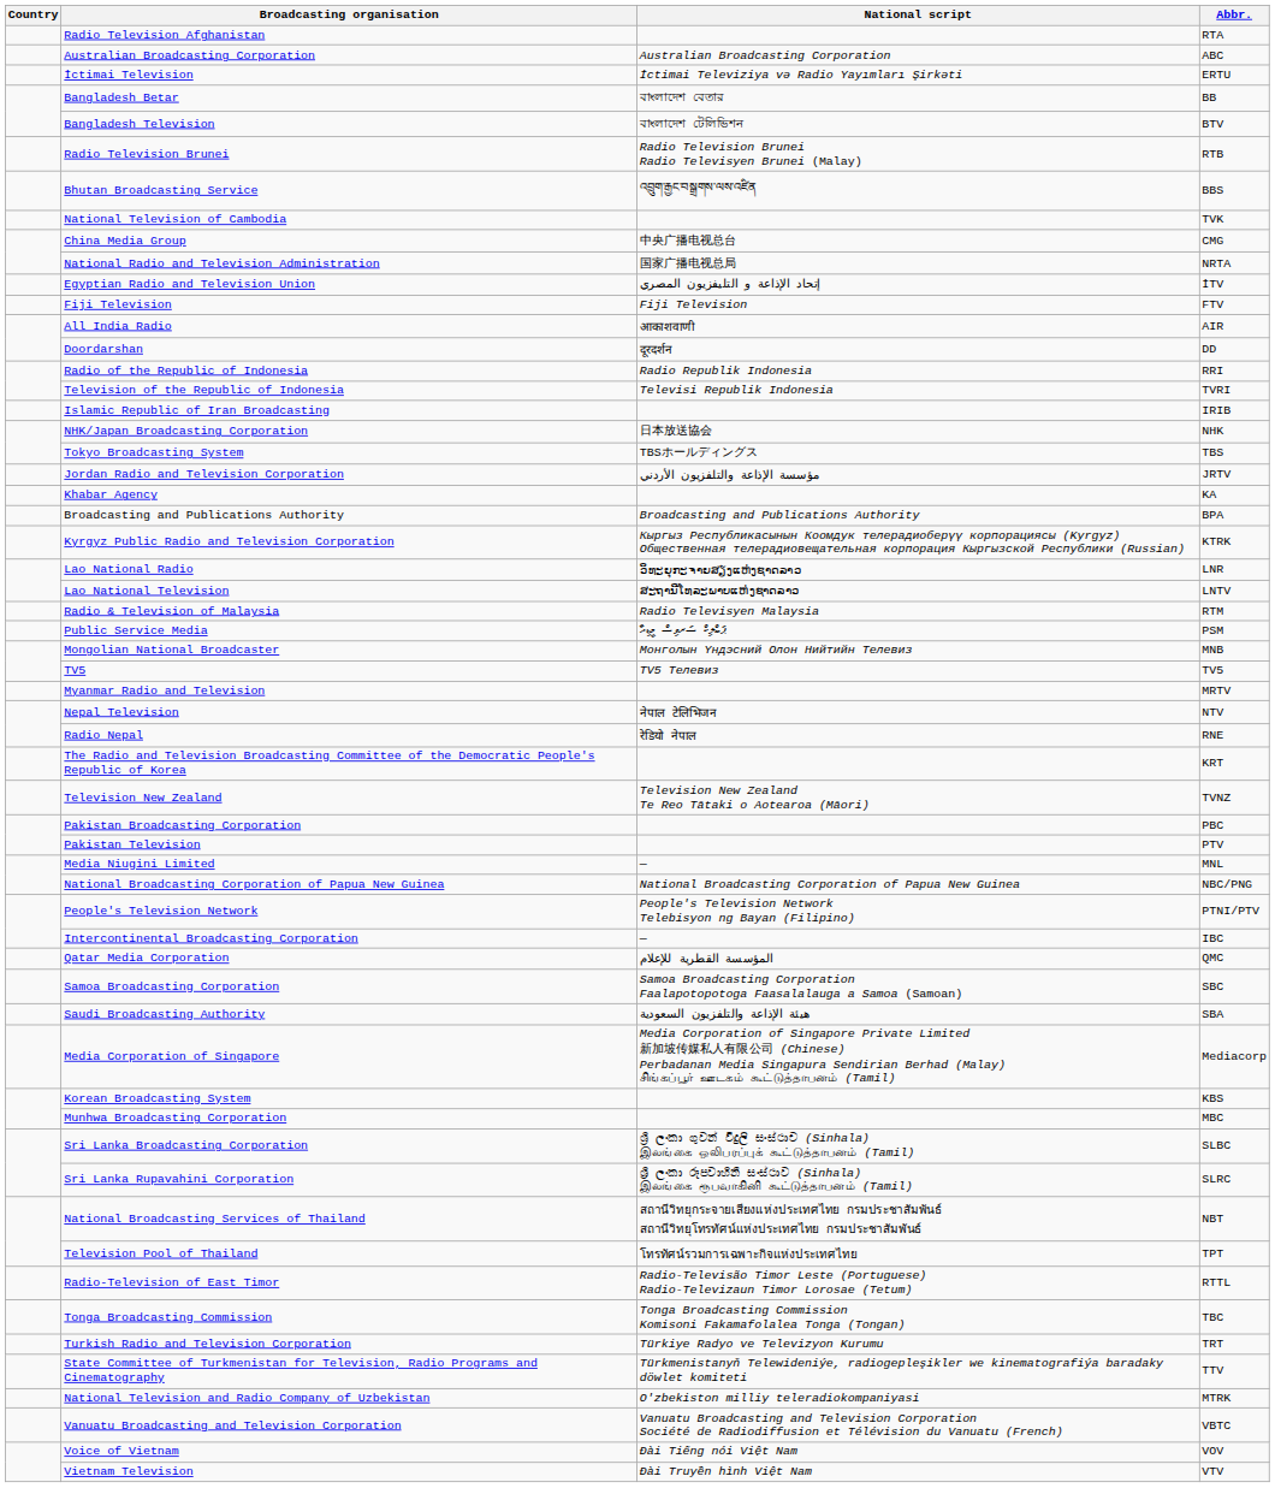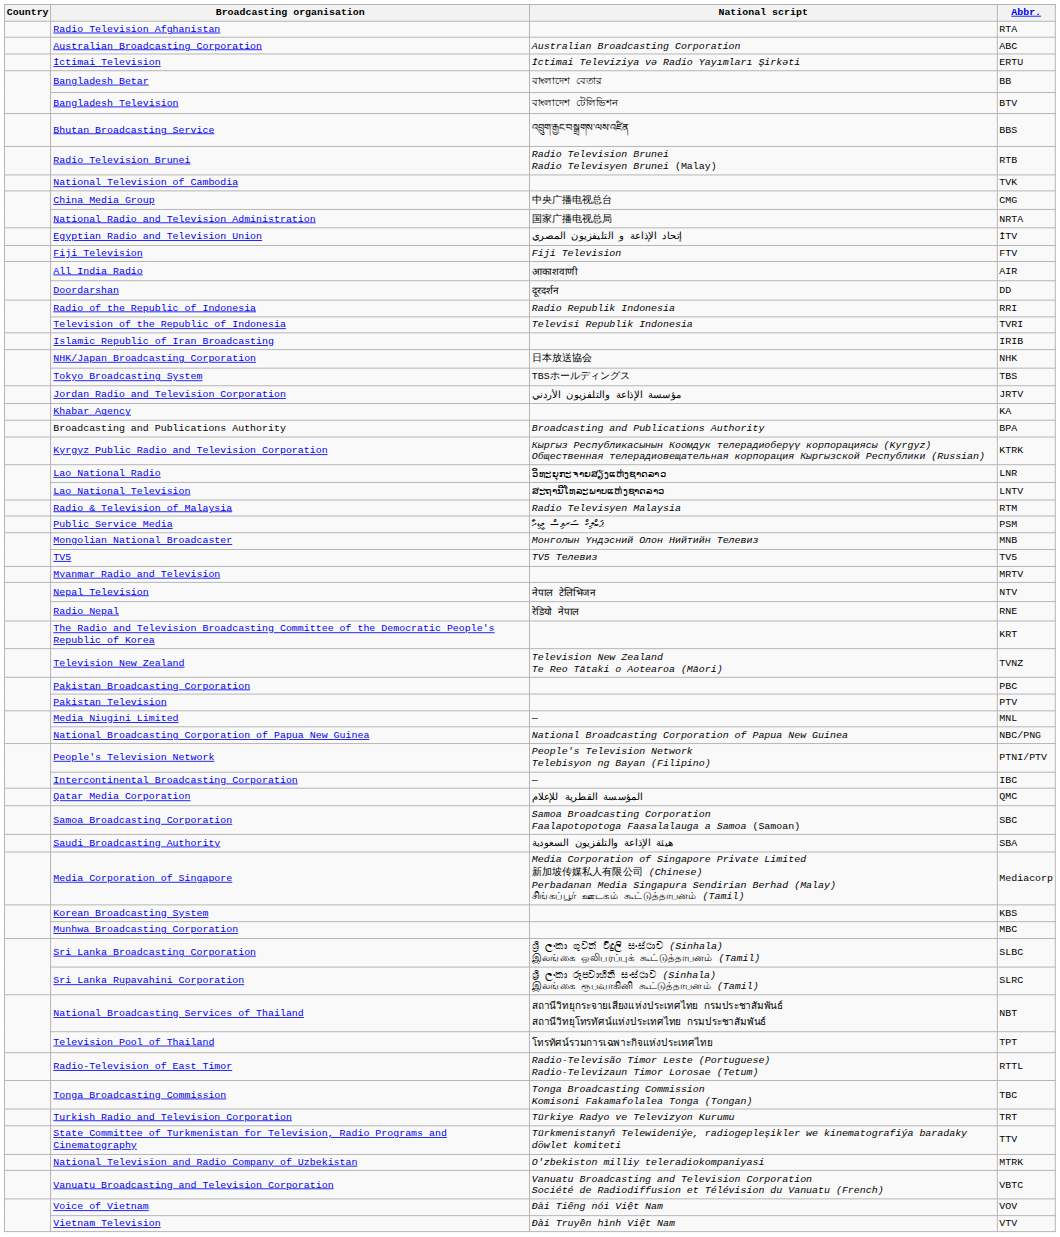rows swapped: Bhutan Broadcasting Service <-> Radio Television Brunei
